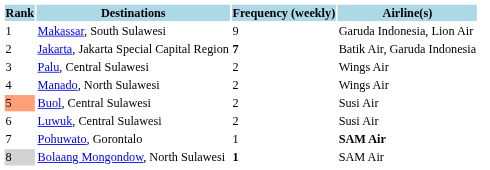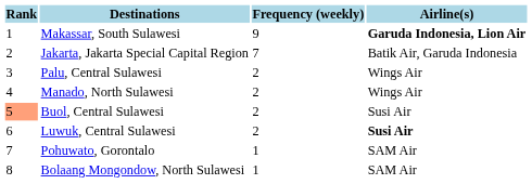Makassar, South Sulawesi | Airline(s): normal -> bold
Jakarta, Jakarta Special Capital Region | Frequency (weekly): bold -> normal
Luwuk, Central Sulawesi | Airline(s): normal -> bold
Pohuwato, Gorontalo | Airline(s): bold -> normal
Bolaang Mongondow, North Sulawesi | Rank: lightgrey background -> no background
Bolaang Mongondow, North Sulawesi | Frequency (weekly): bold -> normal
